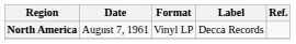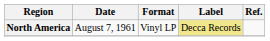North America | Label: no background -> khaki background
